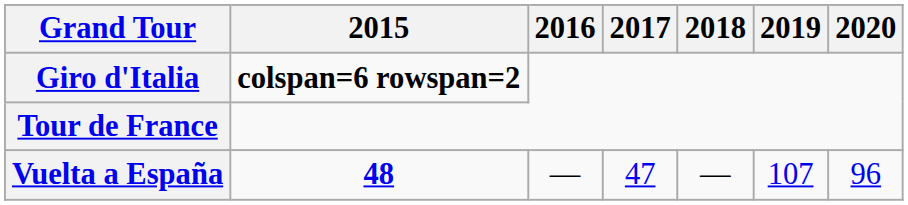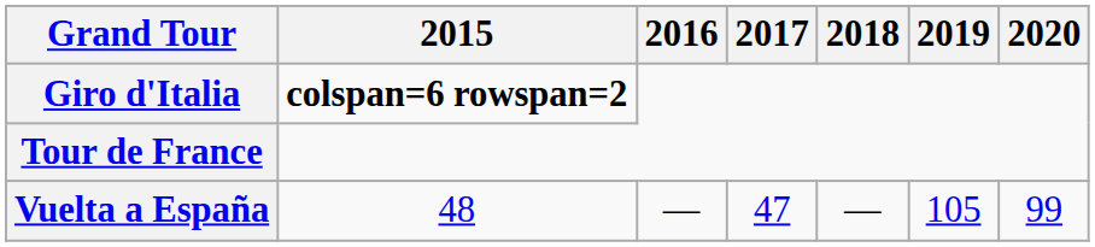Vuelta a España | 2015: bold -> normal
Vuelta a España | 2019: 107 -> 105
Vuelta a España | 2020: 96 -> 99
